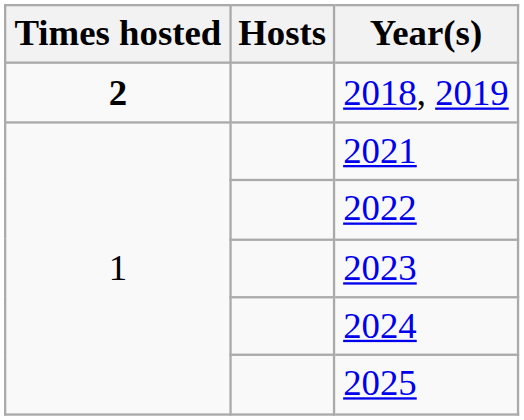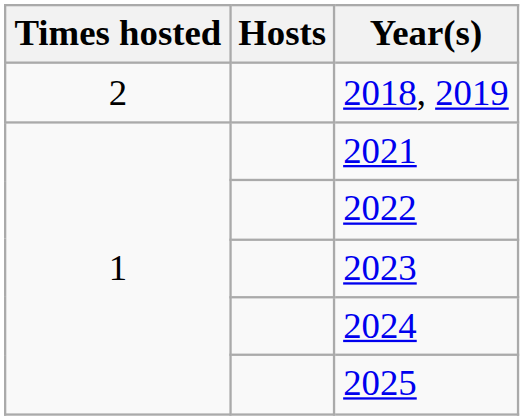2018, 2019 | Times hosted: bold -> normal
